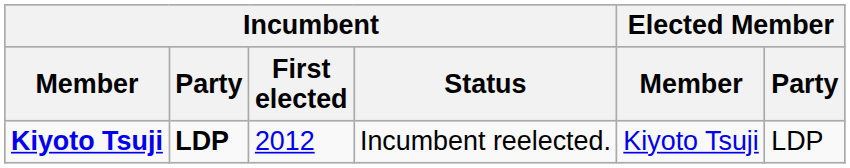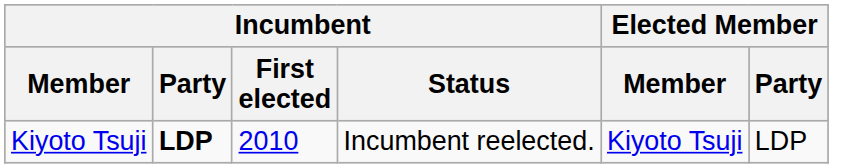row 3 | Incumbent / Member: bold -> normal
row 3 | Incumbent / First elected: 2012 -> 2010
